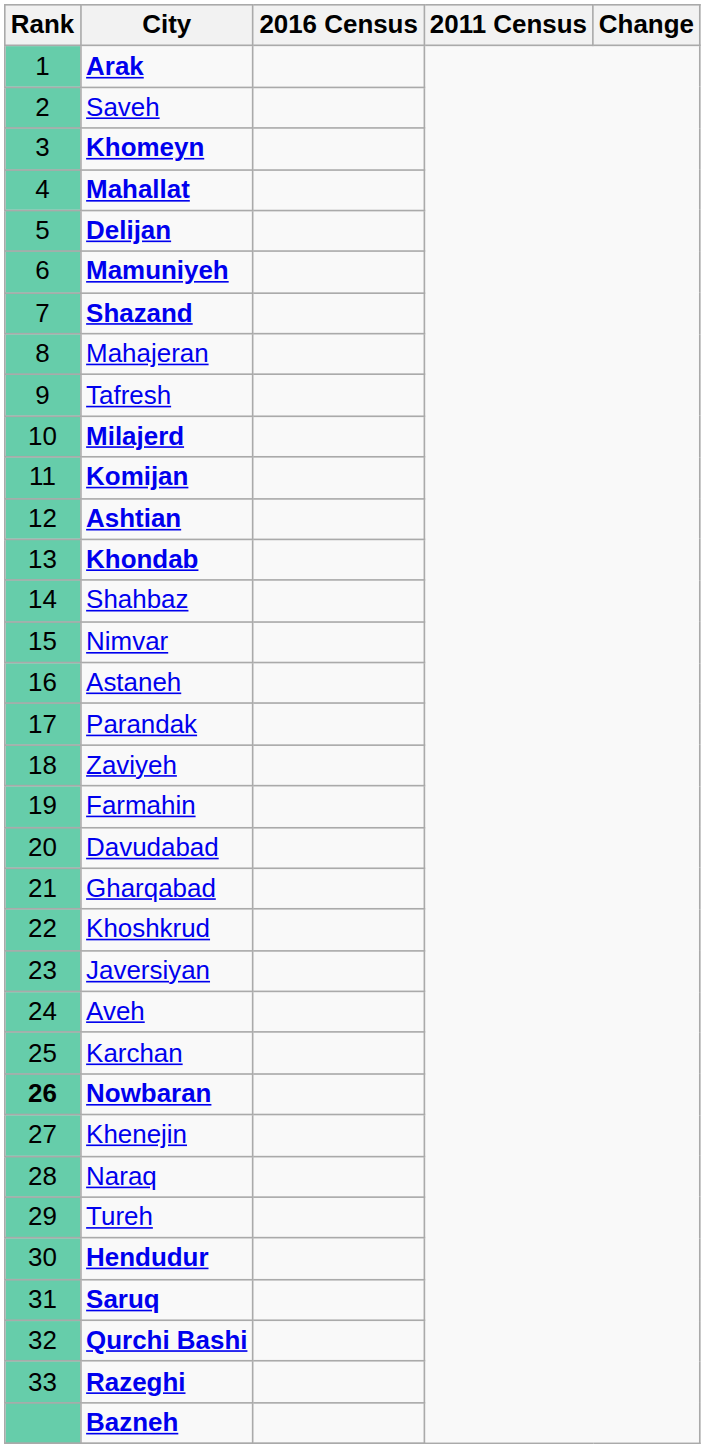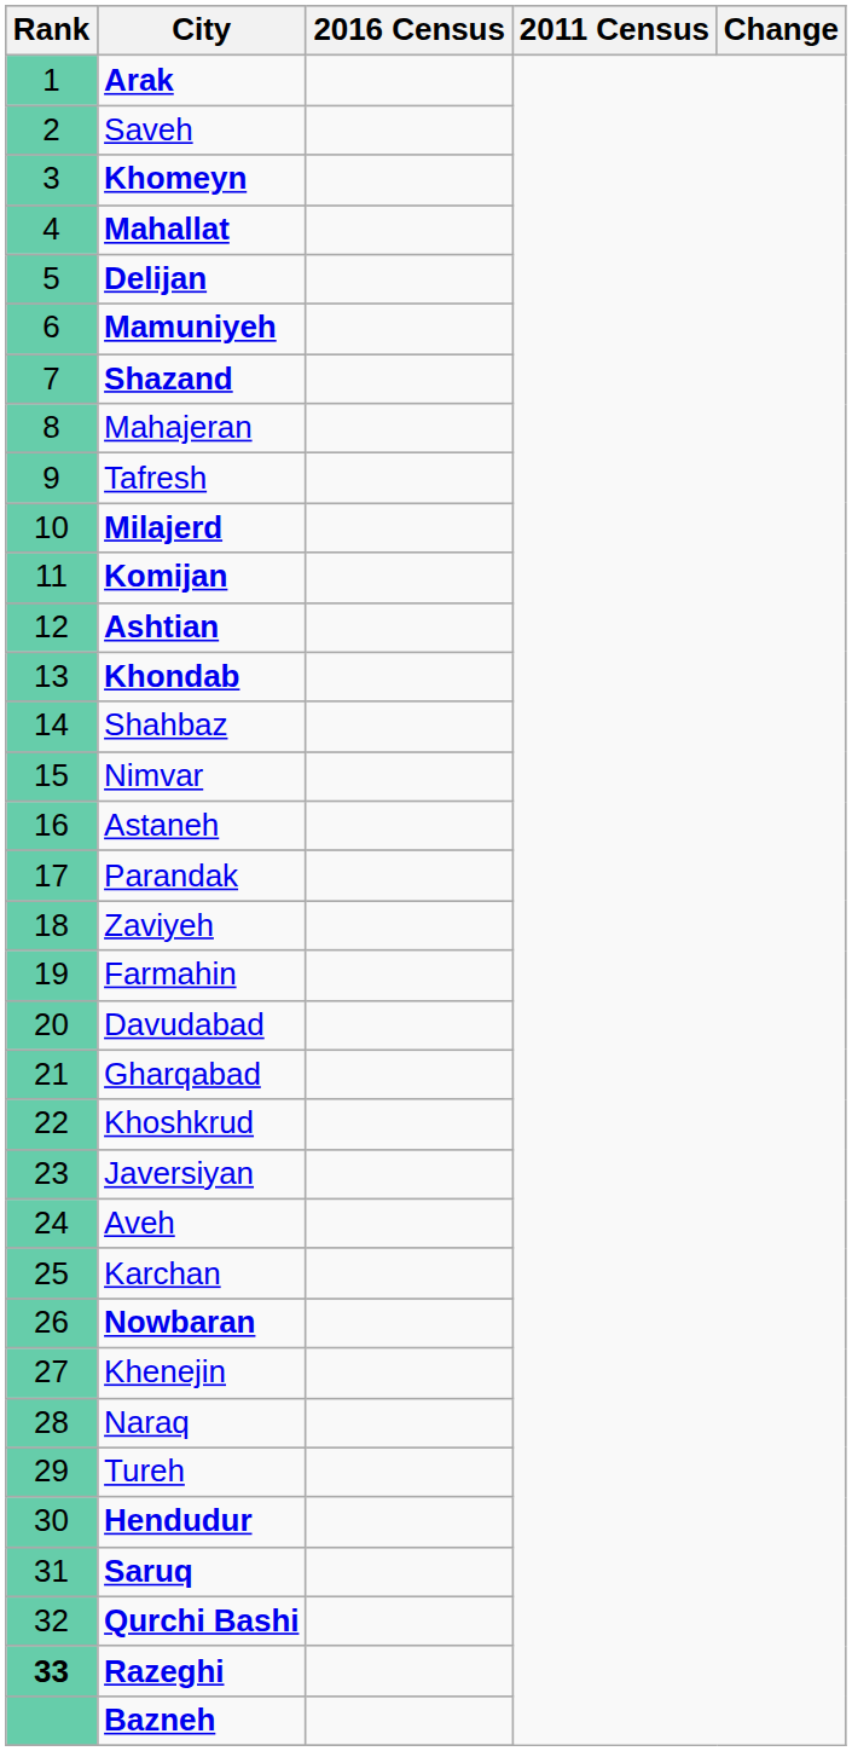Nowbaran | Rank: bold -> normal
Razeghi | Rank: normal -> bold
